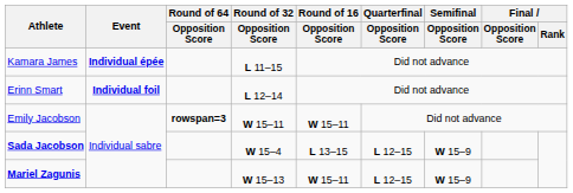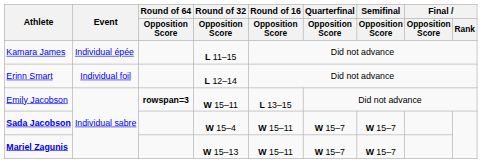Kamara James | Event: bold -> normal
Erinn Smart | Event: bold -> normal
Emily Jacobson | Round of 16 / Opposition Score: W 15–11 -> L 13–15
Sada Jacobson | Round of 16 / Opposition Score: L 13–15 -> W 15–11
Sada Jacobson | Quarterfinal / Opposition Score: L 12–15 -> W 15–7
Sada Jacobson | Semifinal / Opposition Score: W 15–9 -> W 15–7
Mariel Zagunis | Quarterfinal / Opposition Score: L 12–15 -> W 15–7
Mariel Zagunis | Semifinal / Opposition Score: W 15–9 -> W 15–7
